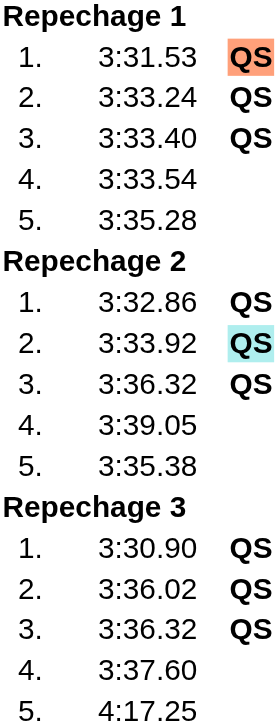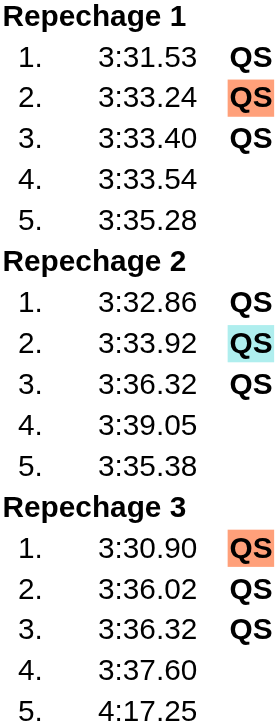3:31.53 | column 3: lightsalmon background -> no background
3:33.24 | column 3: no background -> lightsalmon background
3:30.90 | column 3: no background -> lightsalmon background
